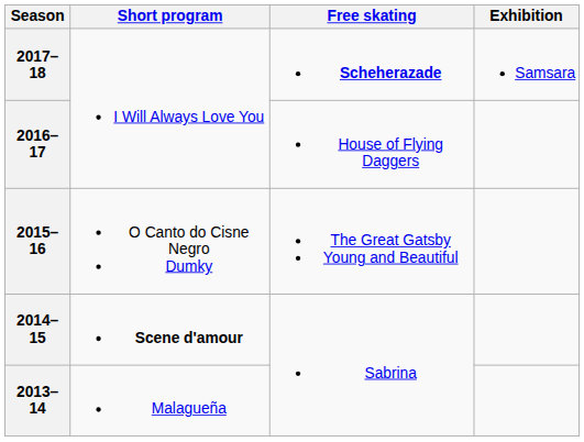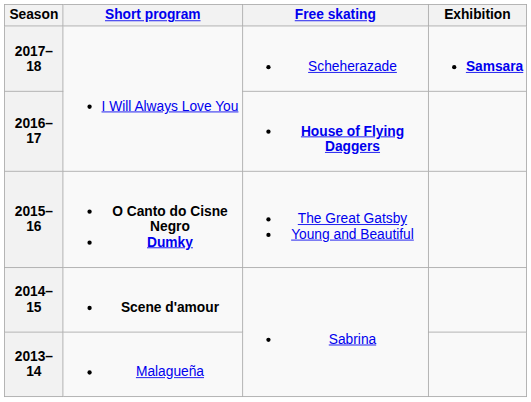2017–18 | Free skating: bold -> normal
2017–18 | Exhibition: normal -> bold
2016–17 | Free skating: normal -> bold
2015–16 | Short program: normal -> bold
